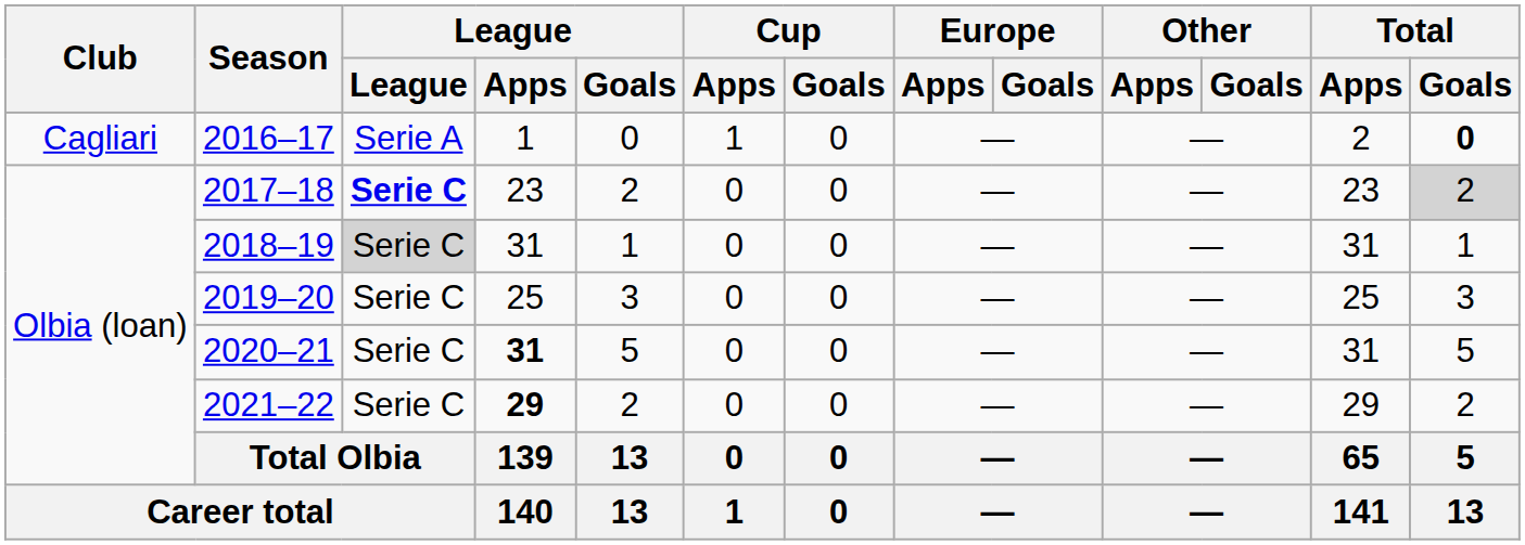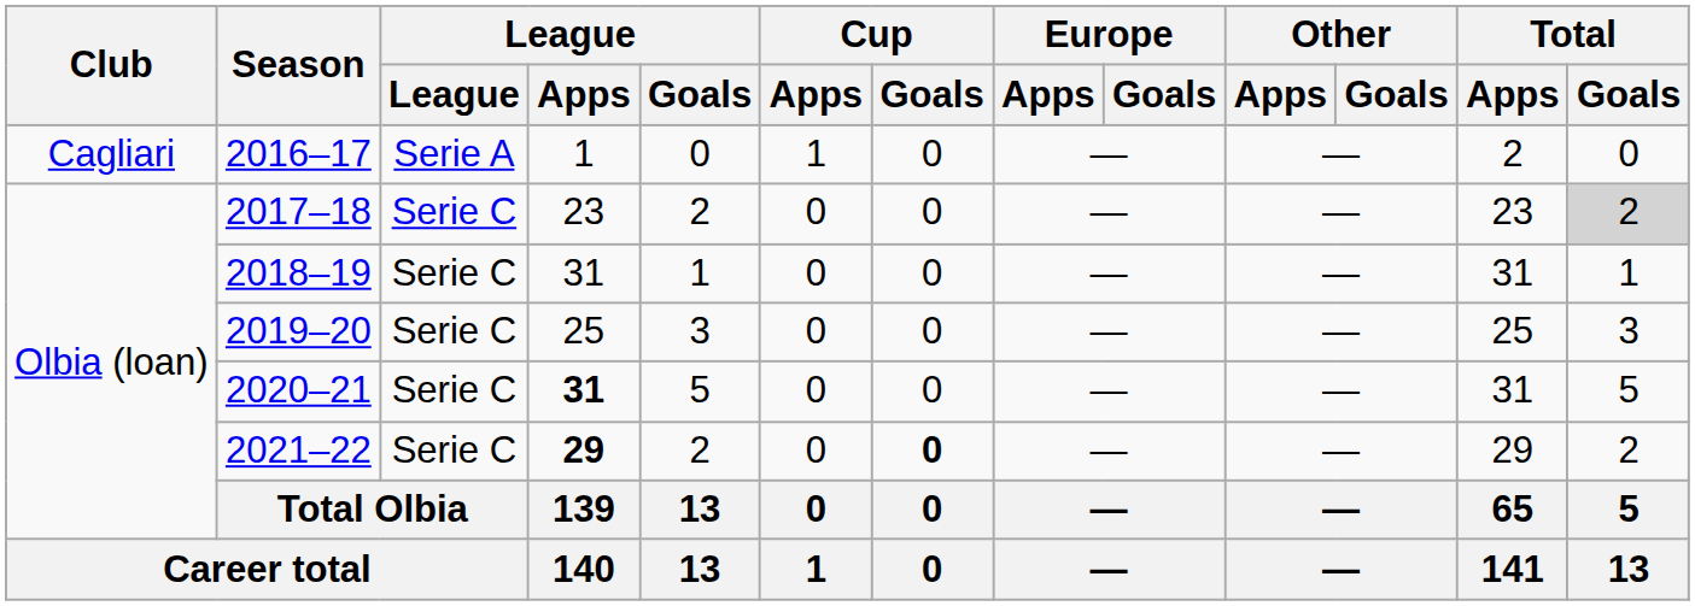2016–17 | Total / Goals: bold -> normal
2017–18 | League: bold -> normal
2018–19 | League: lightgrey background -> no background
2021–22 | Cup / Goals: normal -> bold
